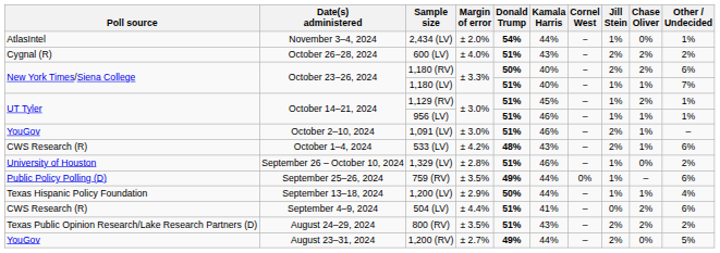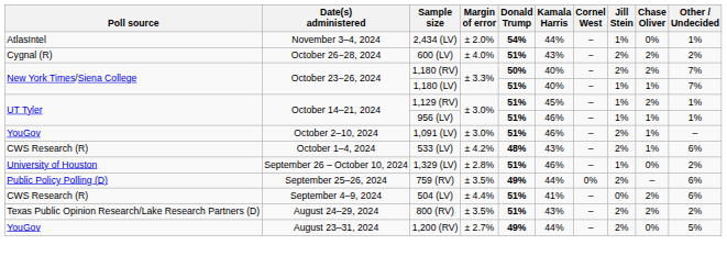1,180 (RV) | Other / Undecided: 6% -> 7%
759 (RV) | Jill Stein: 1% -> 2%
- row: Texas Hispanic Policy Foundation | September 13–18, 2024 | 1,200 (LV) | ± 2.9% | 50% | 44% | – | 1% | 1% | 4%
